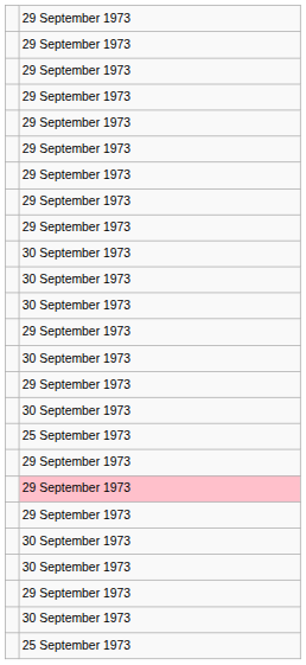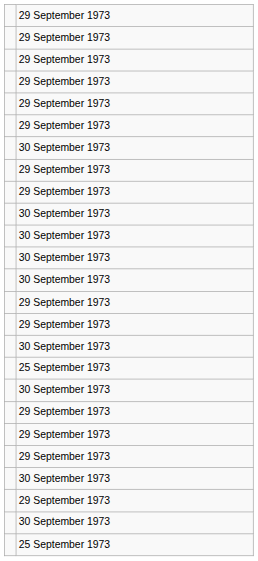row 7 | column 2: 29 September 1973 -> 30 September 1973
row 13 | column 2: 29 September 1973 -> 30 September 1973
row 14 | column 2: 30 September 1973 -> 29 September 1973
row 18 | column 2: 29 September 1973 -> 30 September 1973
row 19 | column 2: pink background -> no background
row 21 | column 2: 30 September 1973 -> 29 September 1973
